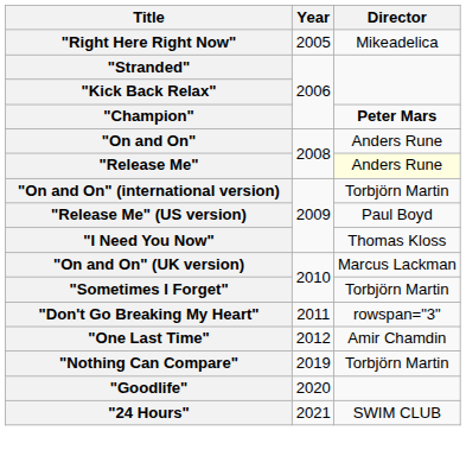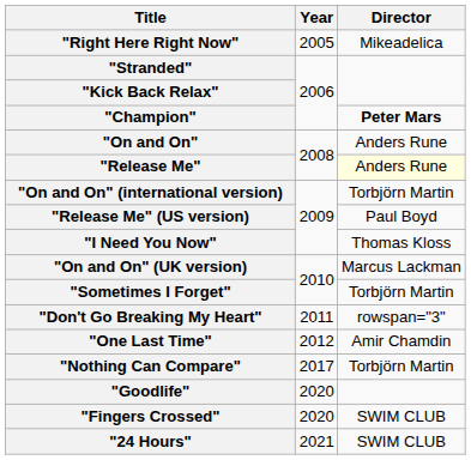"Nothing Can Compare" | Year: 2019 -> 2017
+ row: "Fingers Crossed" | 2020 | SWIM CLUB
